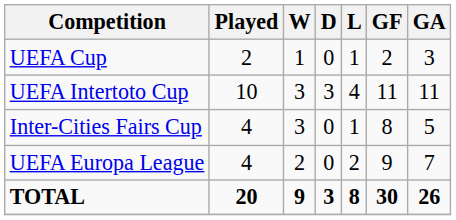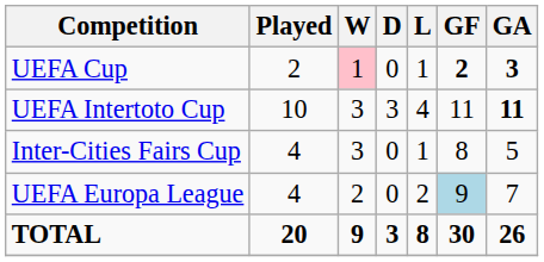UEFA Cup | W: no background -> pink background
UEFA Cup | GF: normal -> bold
UEFA Cup | GA: normal -> bold
UEFA Intertoto Cup | GA: normal -> bold
UEFA Europa League | GF: no background -> lightblue background
